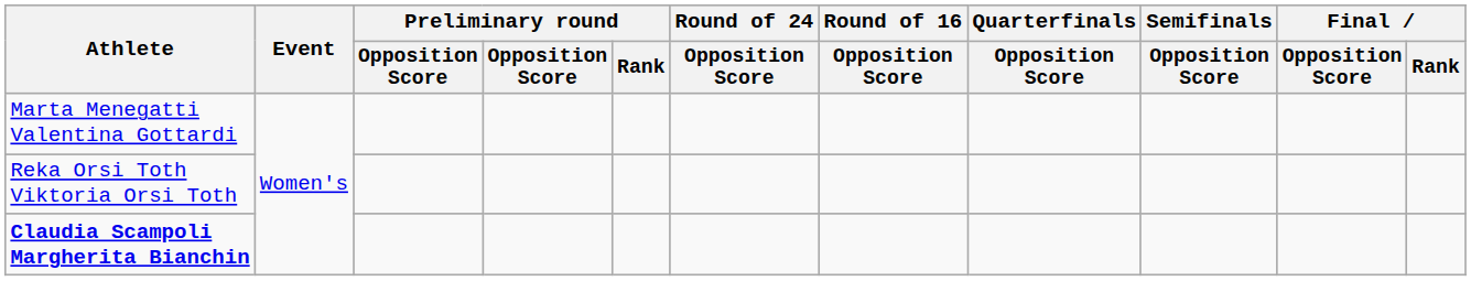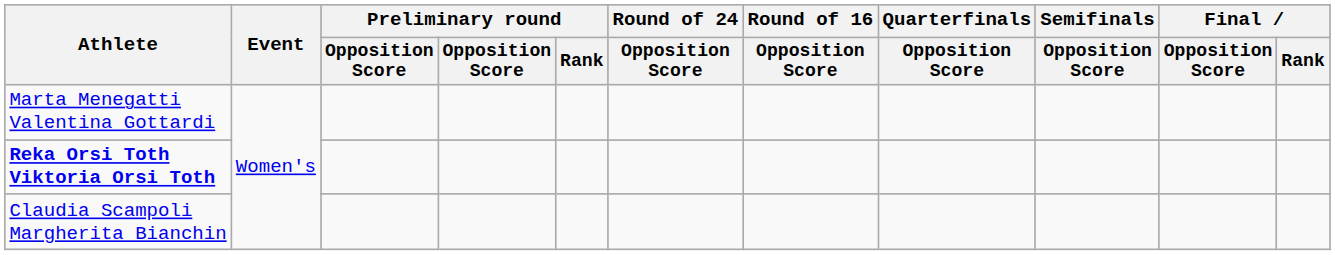Reka Orsi Toth Viktoria Orsi Toth | Athlete: normal -> bold
Claudia Scampoli Margherita Bianchin | Athlete: bold -> normal
